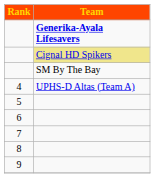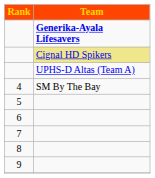row 4 | Team: SM By The Bay -> UPHS-D Altas (Team A)
row 5 | Team: UPHS-D Altas (Team A) -> SM By The Bay
